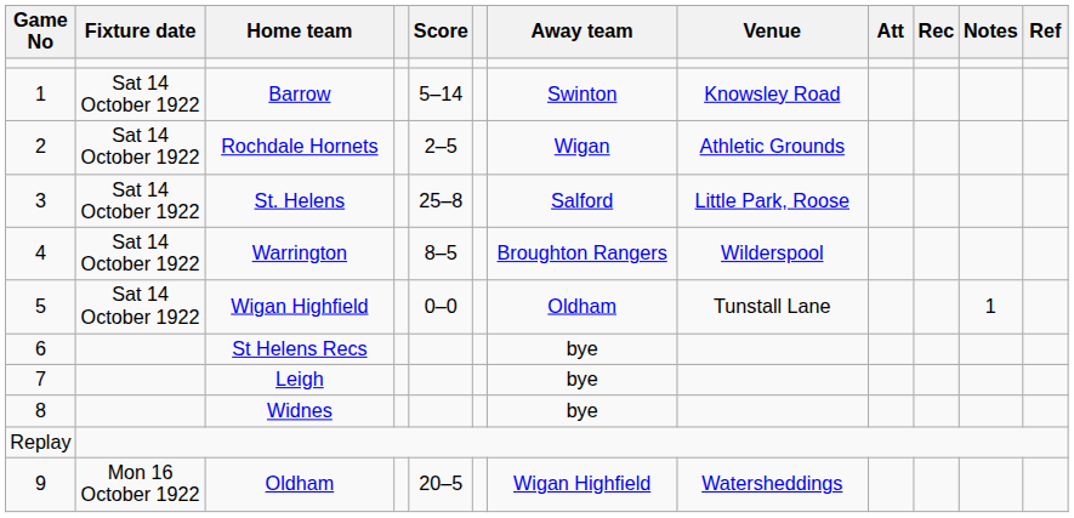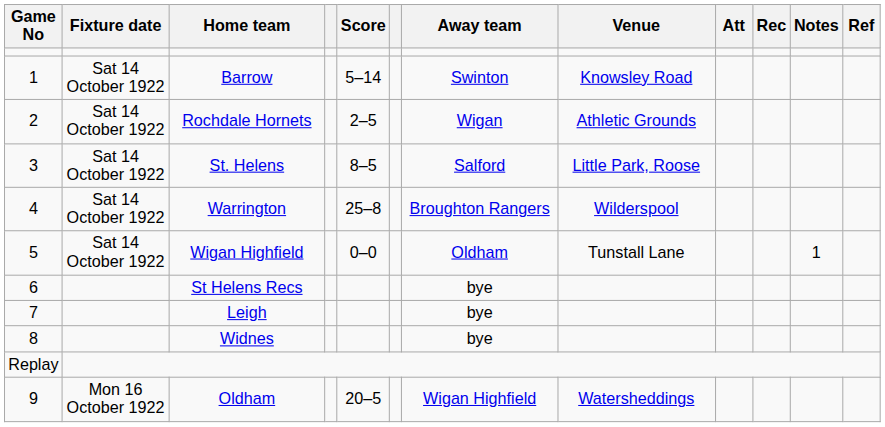St. Helens | Score: 25–8 -> 8–5
Warrington | Score: 8–5 -> 25–8
